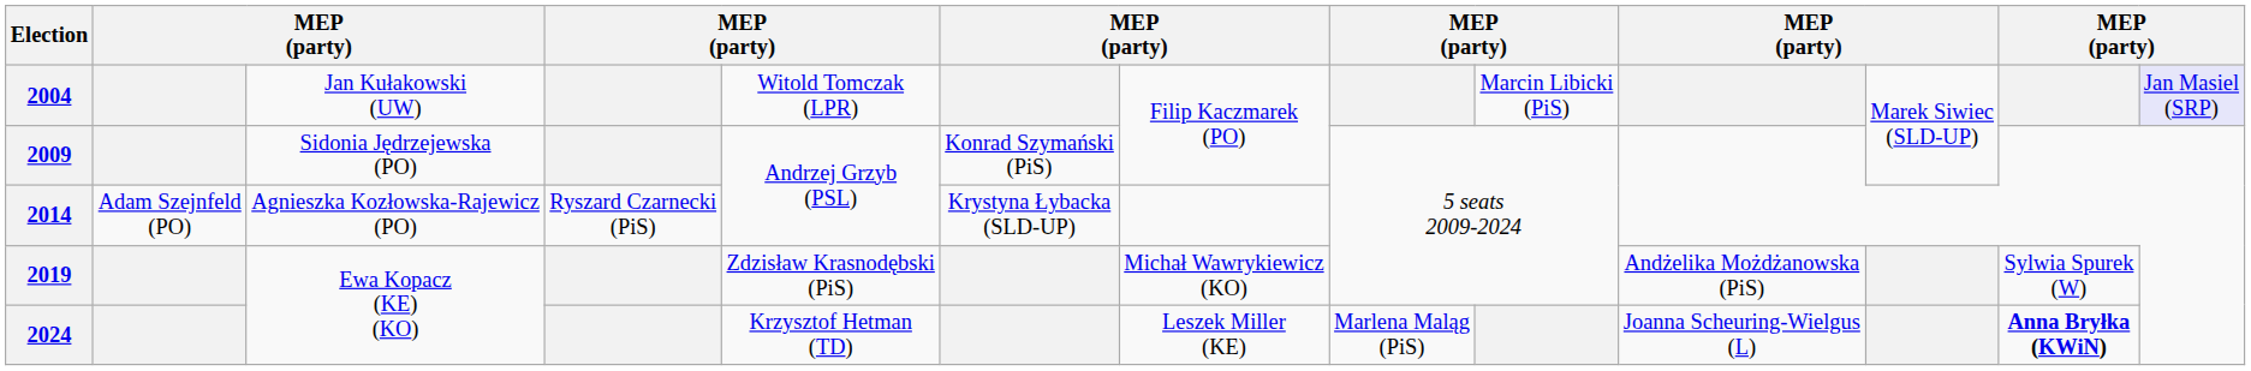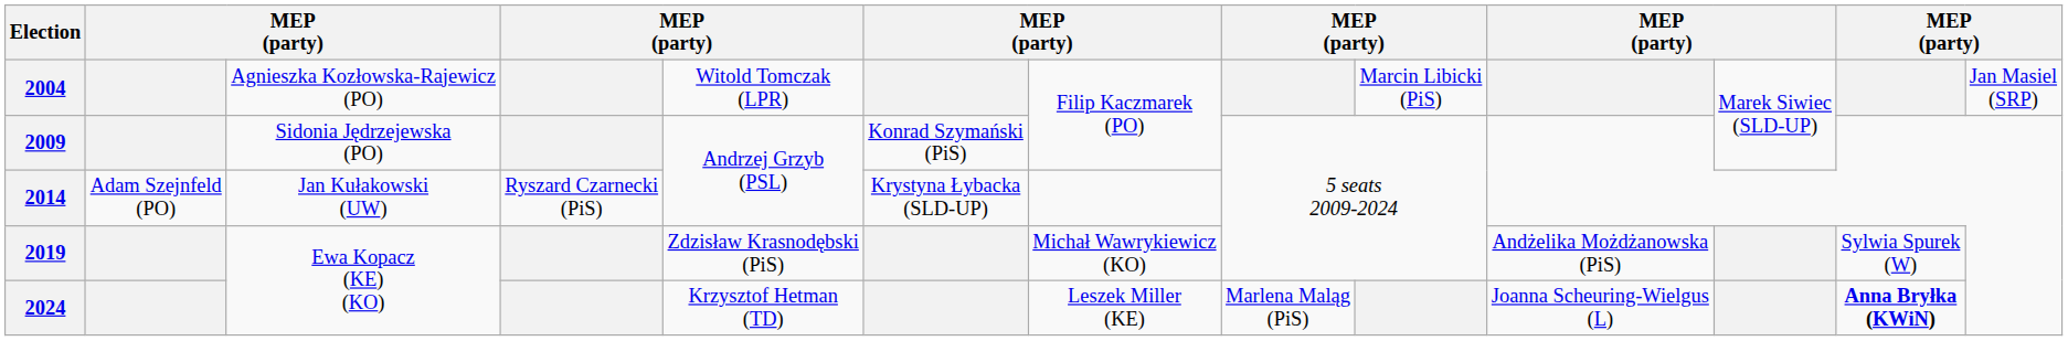2004 | column 3: Jan Kułakowski (UW) -> Agnieszka Kozłowska-Rajewicz (PO)
2004 | column 13: lavender background -> no background
2014 | column 3: Agnieszka Kozłowska-Rajewicz (PO) -> Jan Kułakowski (UW)
